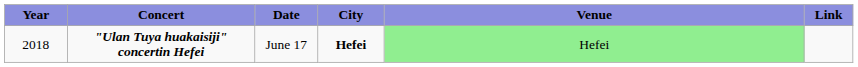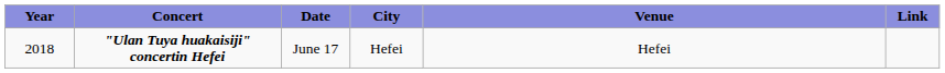"Ulan Tuya huakaisiji" concertin Hefei | City: bold -> normal
"Ulan Tuya huakaisiji" concertin Hefei | Venue: lightgreen background -> no background
